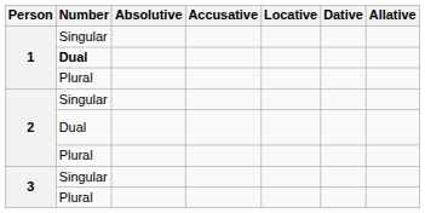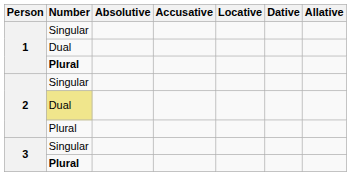1 / Dual | Number: bold -> normal
1 / Plural | Number: normal -> bold
2 / Dual | Number: no background -> khaki background
3 / Plural | Number: normal -> bold
